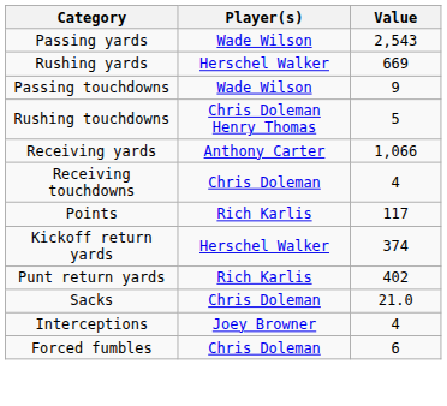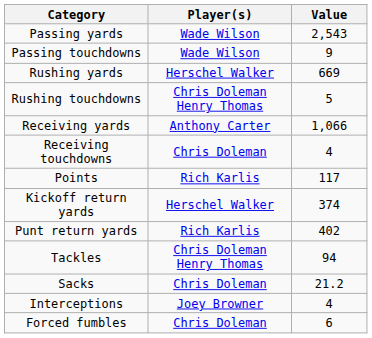rows swapped: Passing touchdowns <-> Rushing yards
+ row: Tackles | Chris Doleman Henry Thomas | 94
Sacks | Value: 21.0 -> 21.2
